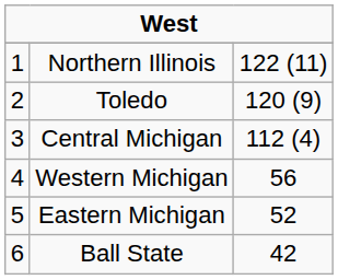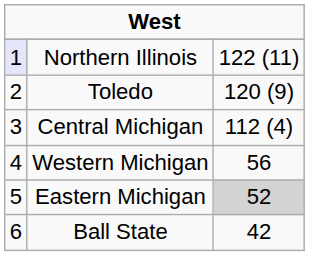Northern Illinois | column 1: no background -> lavender background
Eastern Michigan | column 3: no background -> lightgrey background
